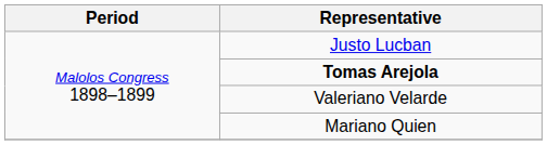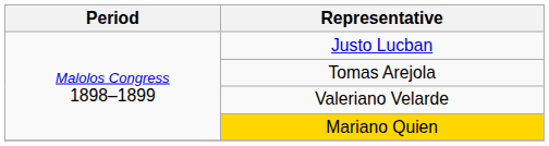Tomas Arejola | Representative: bold -> normal
Mariano Quien | Representative: no background -> gold background
